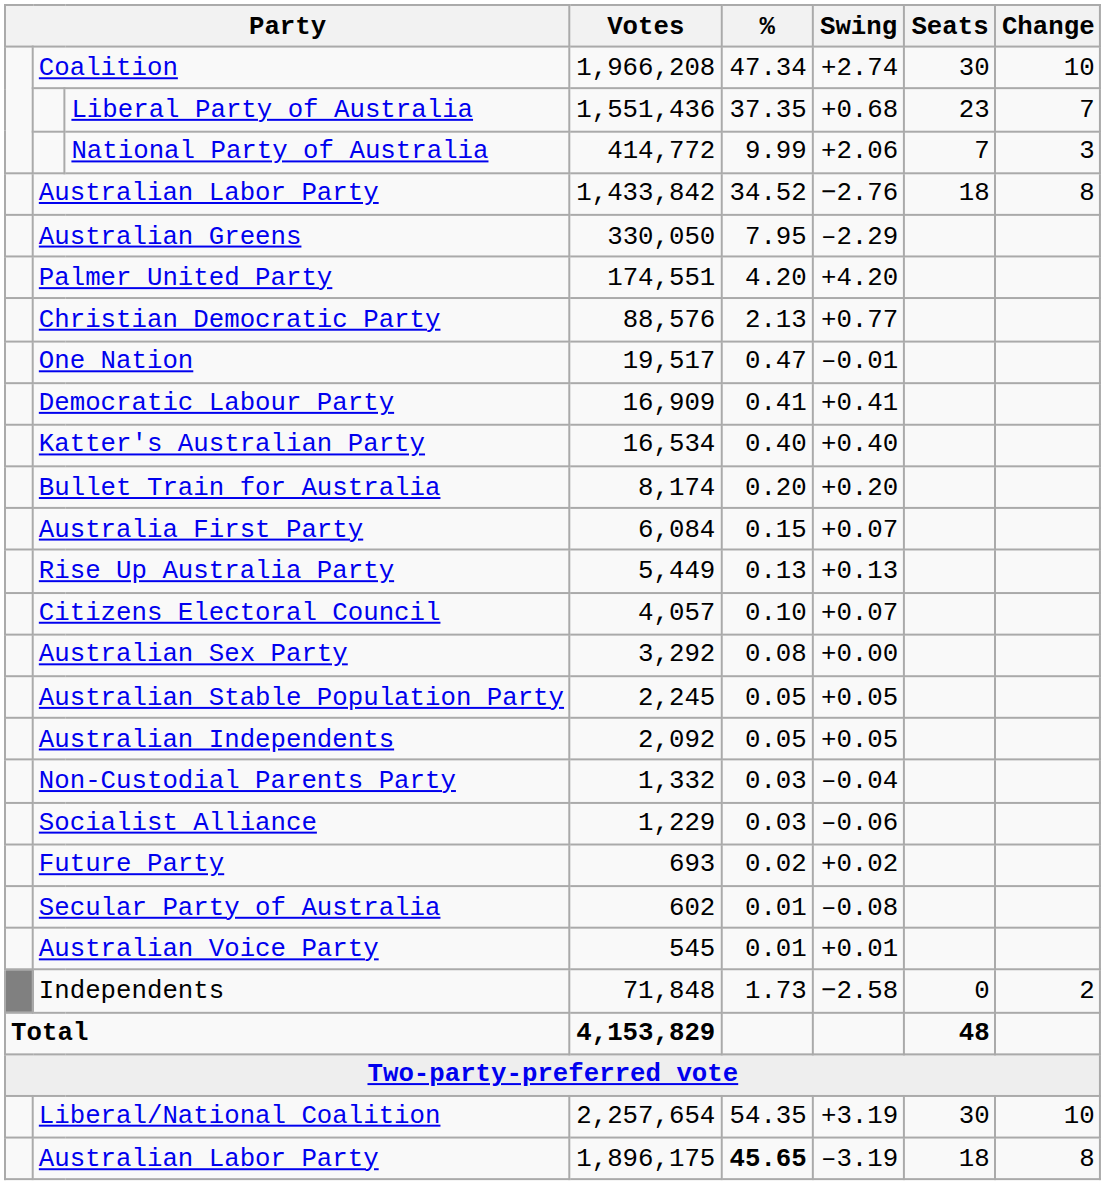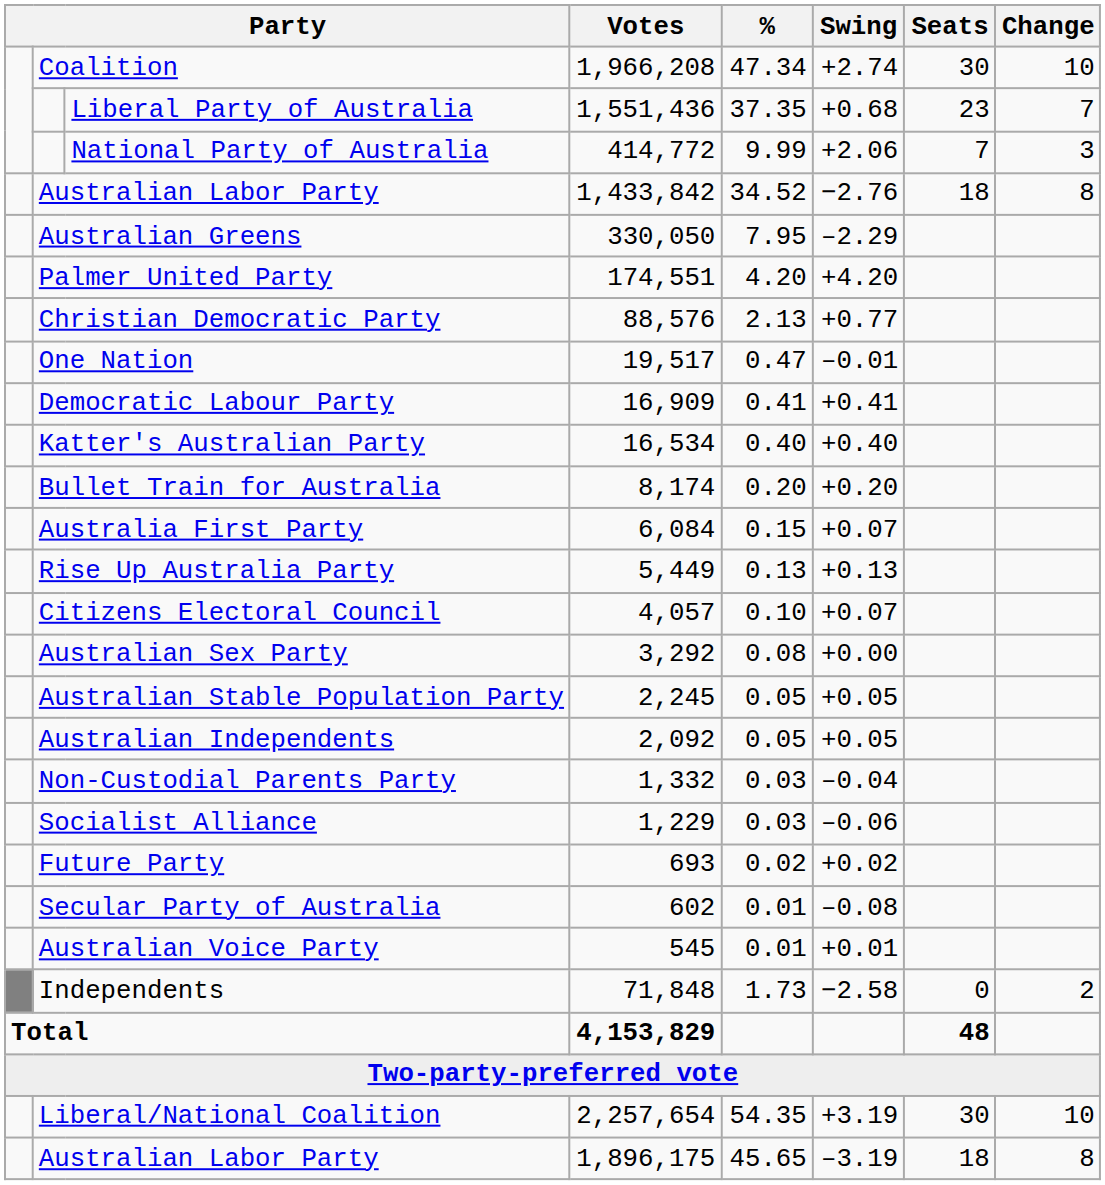Australian Labor Party / 1,896,175 | %: bold -> normal
